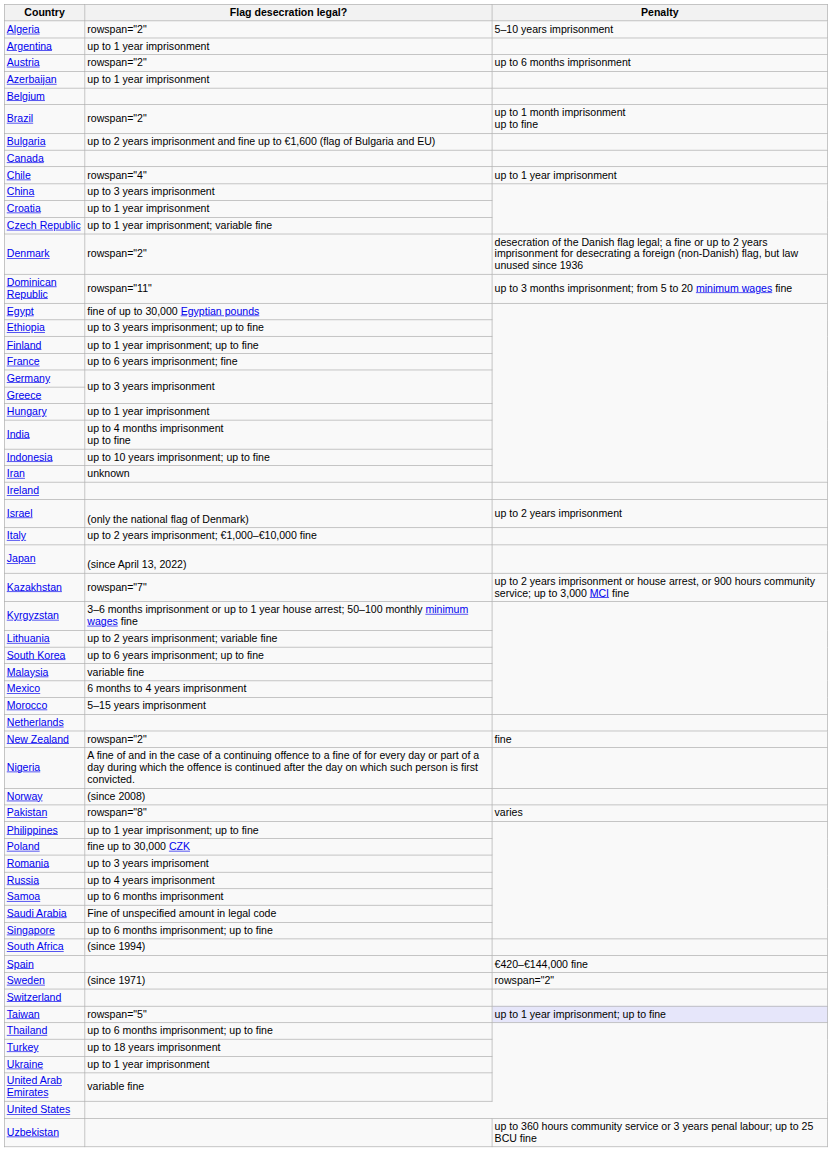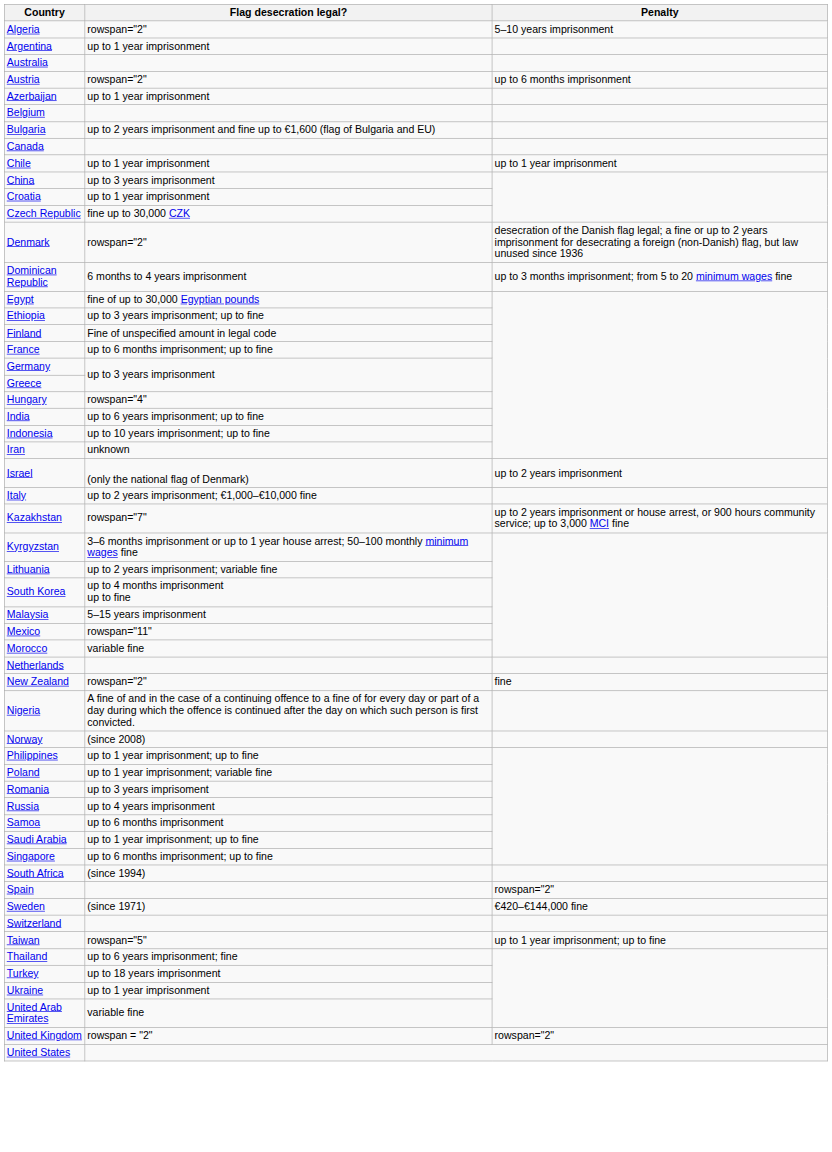+ row: Australia
- row: Brazil | rowspan="2" | up to 1 month imprisonment up to fine
Chile | Flag desecration legal?: rowspan="4" -> up to 1 year imprisonment
Czech Republic | Flag desecration legal?: up to 1 year imprisonment; variable fine -> fine up to 30,000 CZK
Dominican Republic | Flag desecration legal?: rowspan="11" -> 6 months to 4 years imprisonment
Finland | Flag desecration legal?: up to 1 year imprisonment; up to fine -> Fine of unspecified amount in legal code
France | Flag desecration legal?: up to 6 years imprisonment; fine -> up to 6 months imprisonment; up to fine
Hungary | Flag desecration legal?: up to 1 year imprisonment -> rowspan="4"
India | Flag desecration legal?: up to 4 months imprisonment up to fine -> up to 6 years imprisonment; up to fine
- row: Ireland
- row: Japan | (since April 13, 2022)
South Korea | Flag desecration legal?: up to 6 years imprisonment; up to fine -> up to 4 months imprisonment up to fine
Malaysia | Flag desecration legal?: variable fine -> 5–15 years imprisonment
Mexico | Flag desecration legal?: 6 months to 4 years imprisonment -> rowspan="11"
Morocco | Flag desecration legal?: 5–15 years imprisonment -> variable fine
- row: Pakistan | rowspan="8" | varies
Poland | Flag desecration legal?: fine up to 30,000 CZK -> up to 1 year imprisonment; variable fine
Saudi Arabia | Flag desecration legal?: Fine of unspecified amount in legal code -> up to 1 year imprisonment; up to fine
Spain | Penalty: €420–€144,000 fine -> rowspan="2"
Sweden | Penalty: rowspan="2" -> €420–€144,000 fine
Taiwan | Penalty: lavender background -> no background
Thailand | Flag desecration legal?: up to 6 months imprisonment; up to fine -> up to 6 years imprisonment; fine
+ row: United Kingdom | rowspan = "2" | rowspan="2"
- row: Uzbekistan | up to 360 hours community service or 3 years penal labour; up to 25 BCU fine
